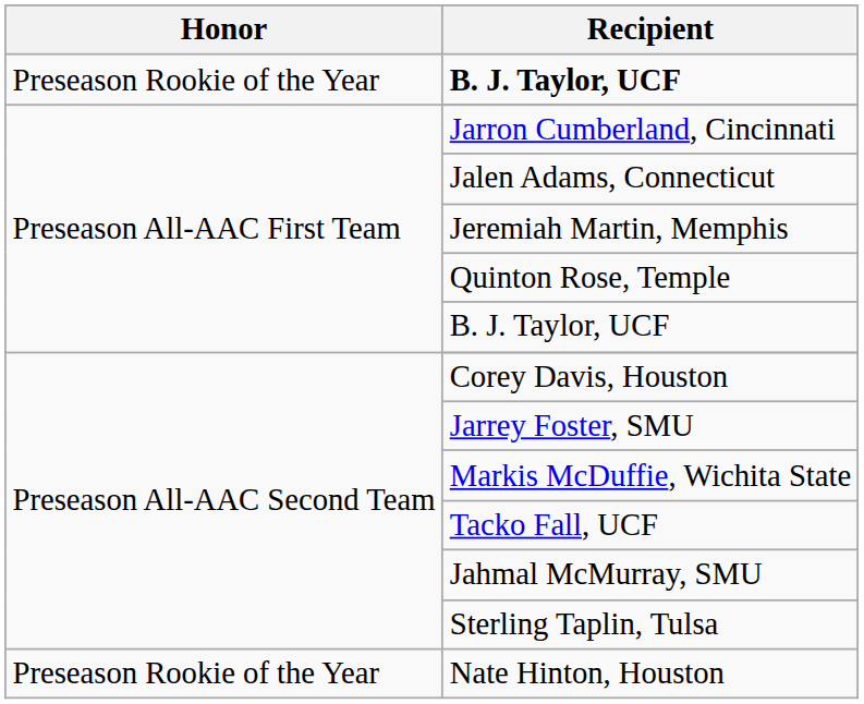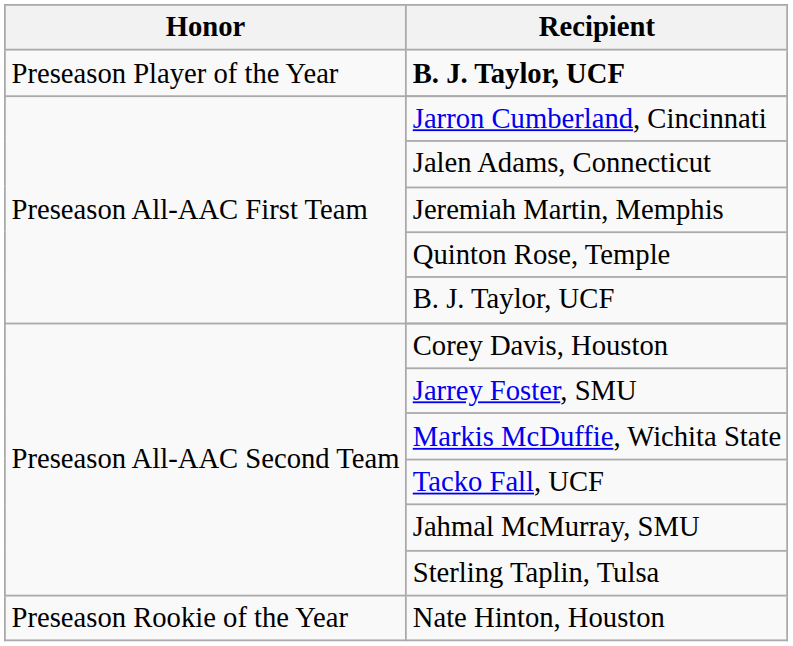row 2 | Honor: Preseason Rookie of the Year -> Preseason Player of the Year
